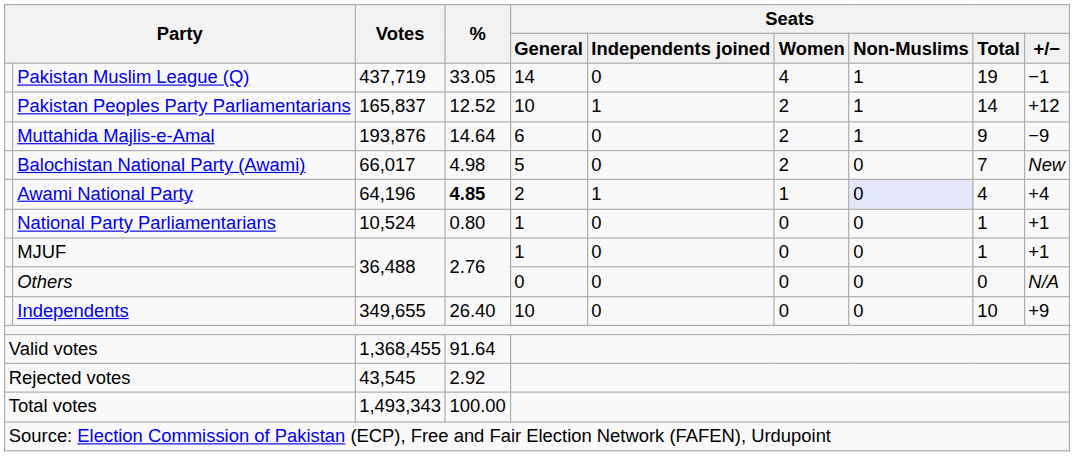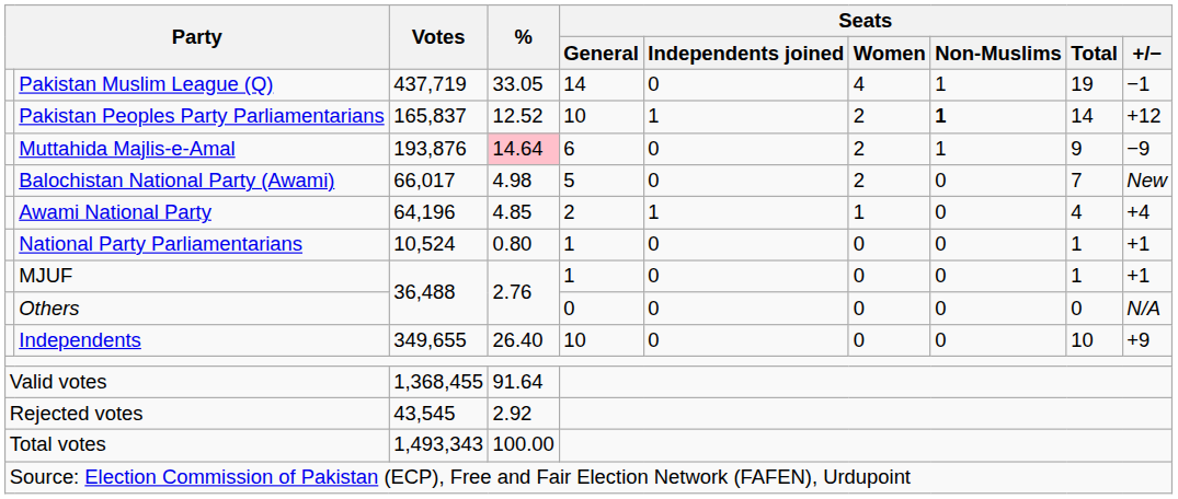Pakistan Peoples Party Parliamentarians | Seats / Non-Muslims: normal -> bold
Muttahida Majlis-e-Amal | %: no background -> pink background
Awami National Party | %: bold -> normal
Awami National Party | Seats / Non-Muslims: lavender background -> no background
